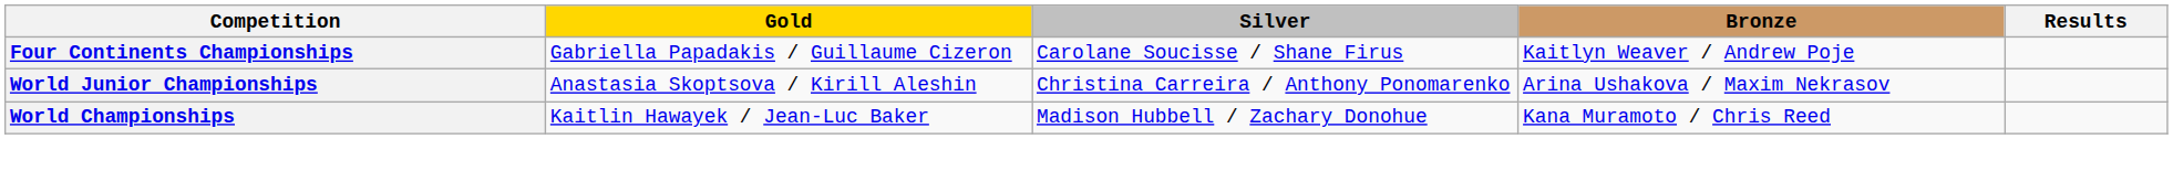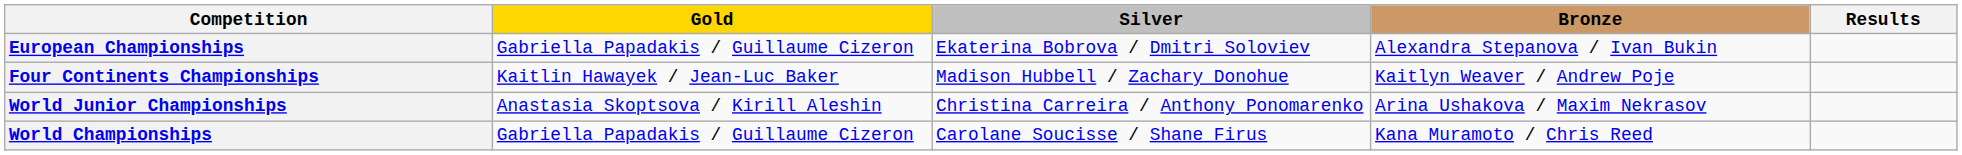+ row: European Championships | Gabriella Papadakis / Guillaume Cizeron | Ekaterina Bobrova / Dmitri Soloviev | Alexandra Stepanova / Ivan Bukin
Four Continents Championships | Gold: Gabriella Papadakis / Guillaume Cizeron -> Kaitlin Hawayek / Jean-Luc Baker
Four Continents Championships | Silver: Carolane Soucisse / Shane Firus -> Madison Hubbell / Zachary Donohue
World Championships | Gold: Kaitlin Hawayek / Jean-Luc Baker -> Gabriella Papadakis / Guillaume Cizeron
World Championships | Silver: Madison Hubbell / Zachary Donohue -> Carolane Soucisse / Shane Firus
